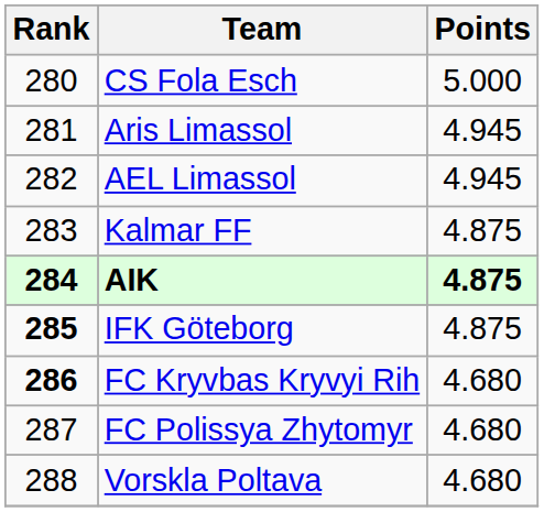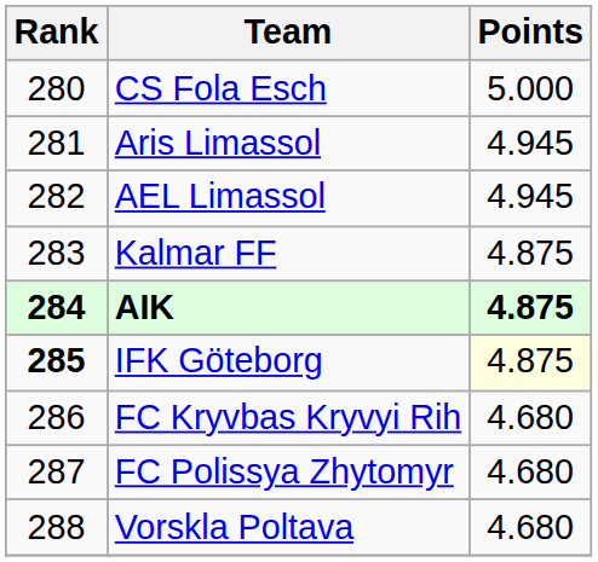IFK Göteborg | Points: no background -> lightyellow background
FC Kryvbas Kryvyi Rih | Rank: bold -> normal
